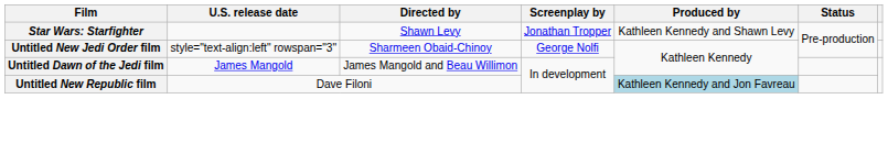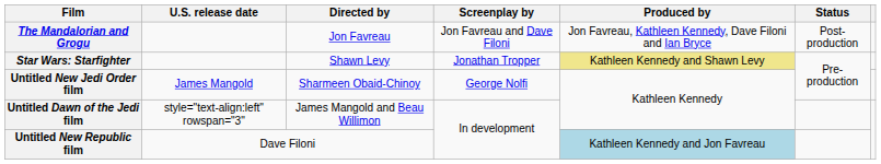+ row: The Mandalorian and Grogu | Jon Favreau | Jon Favreau and Dave Filoni | Jon Favreau, Kathleen Kennedy, Dave Filoni and Ian Bryce | Post-production
Star Wars: Starfighter | Produced by: no background -> khaki background
Untitled New Jedi Order film | U.S. release date: style="text-align:left" rowspan="3" -> James Mangold
Untitled Dawn of the Jedi film | U.S. release date: James Mangold -> style="text-align:left" rowspan="3"
